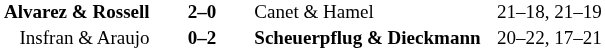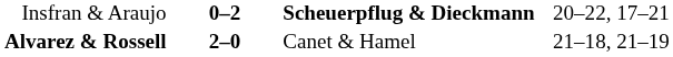rows swapped: Alvarez & Rossell <-> Insfran & Araujo
